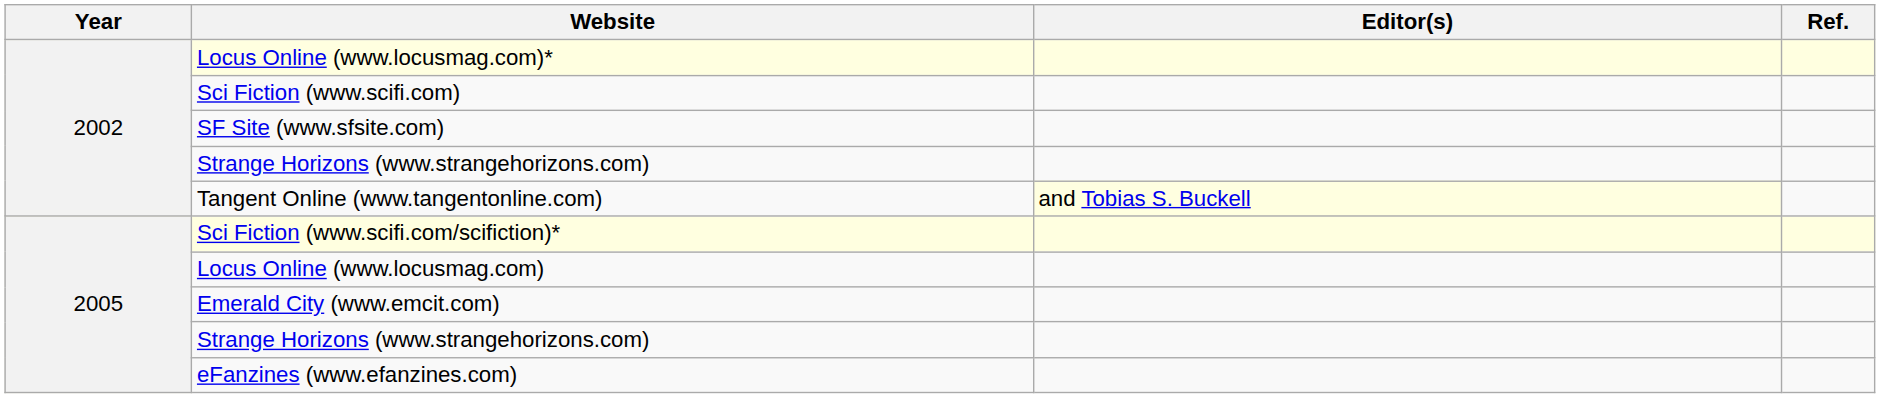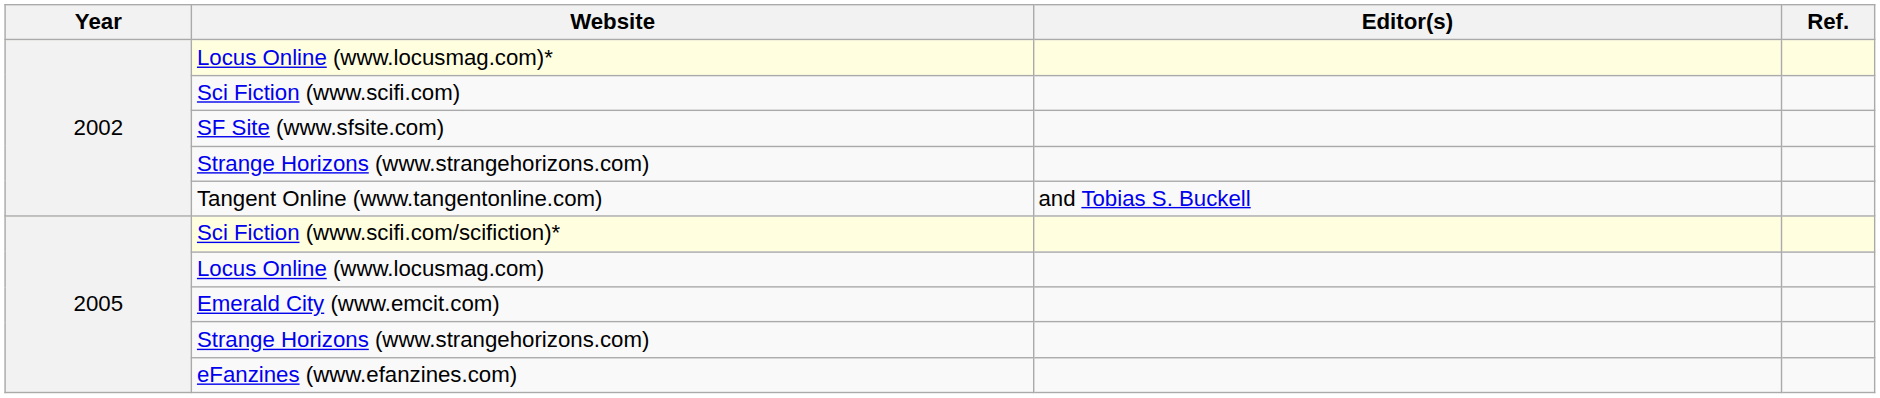Tangent Online (www.tangentonline.com) | Editor(s): lightyellow background -> no background
